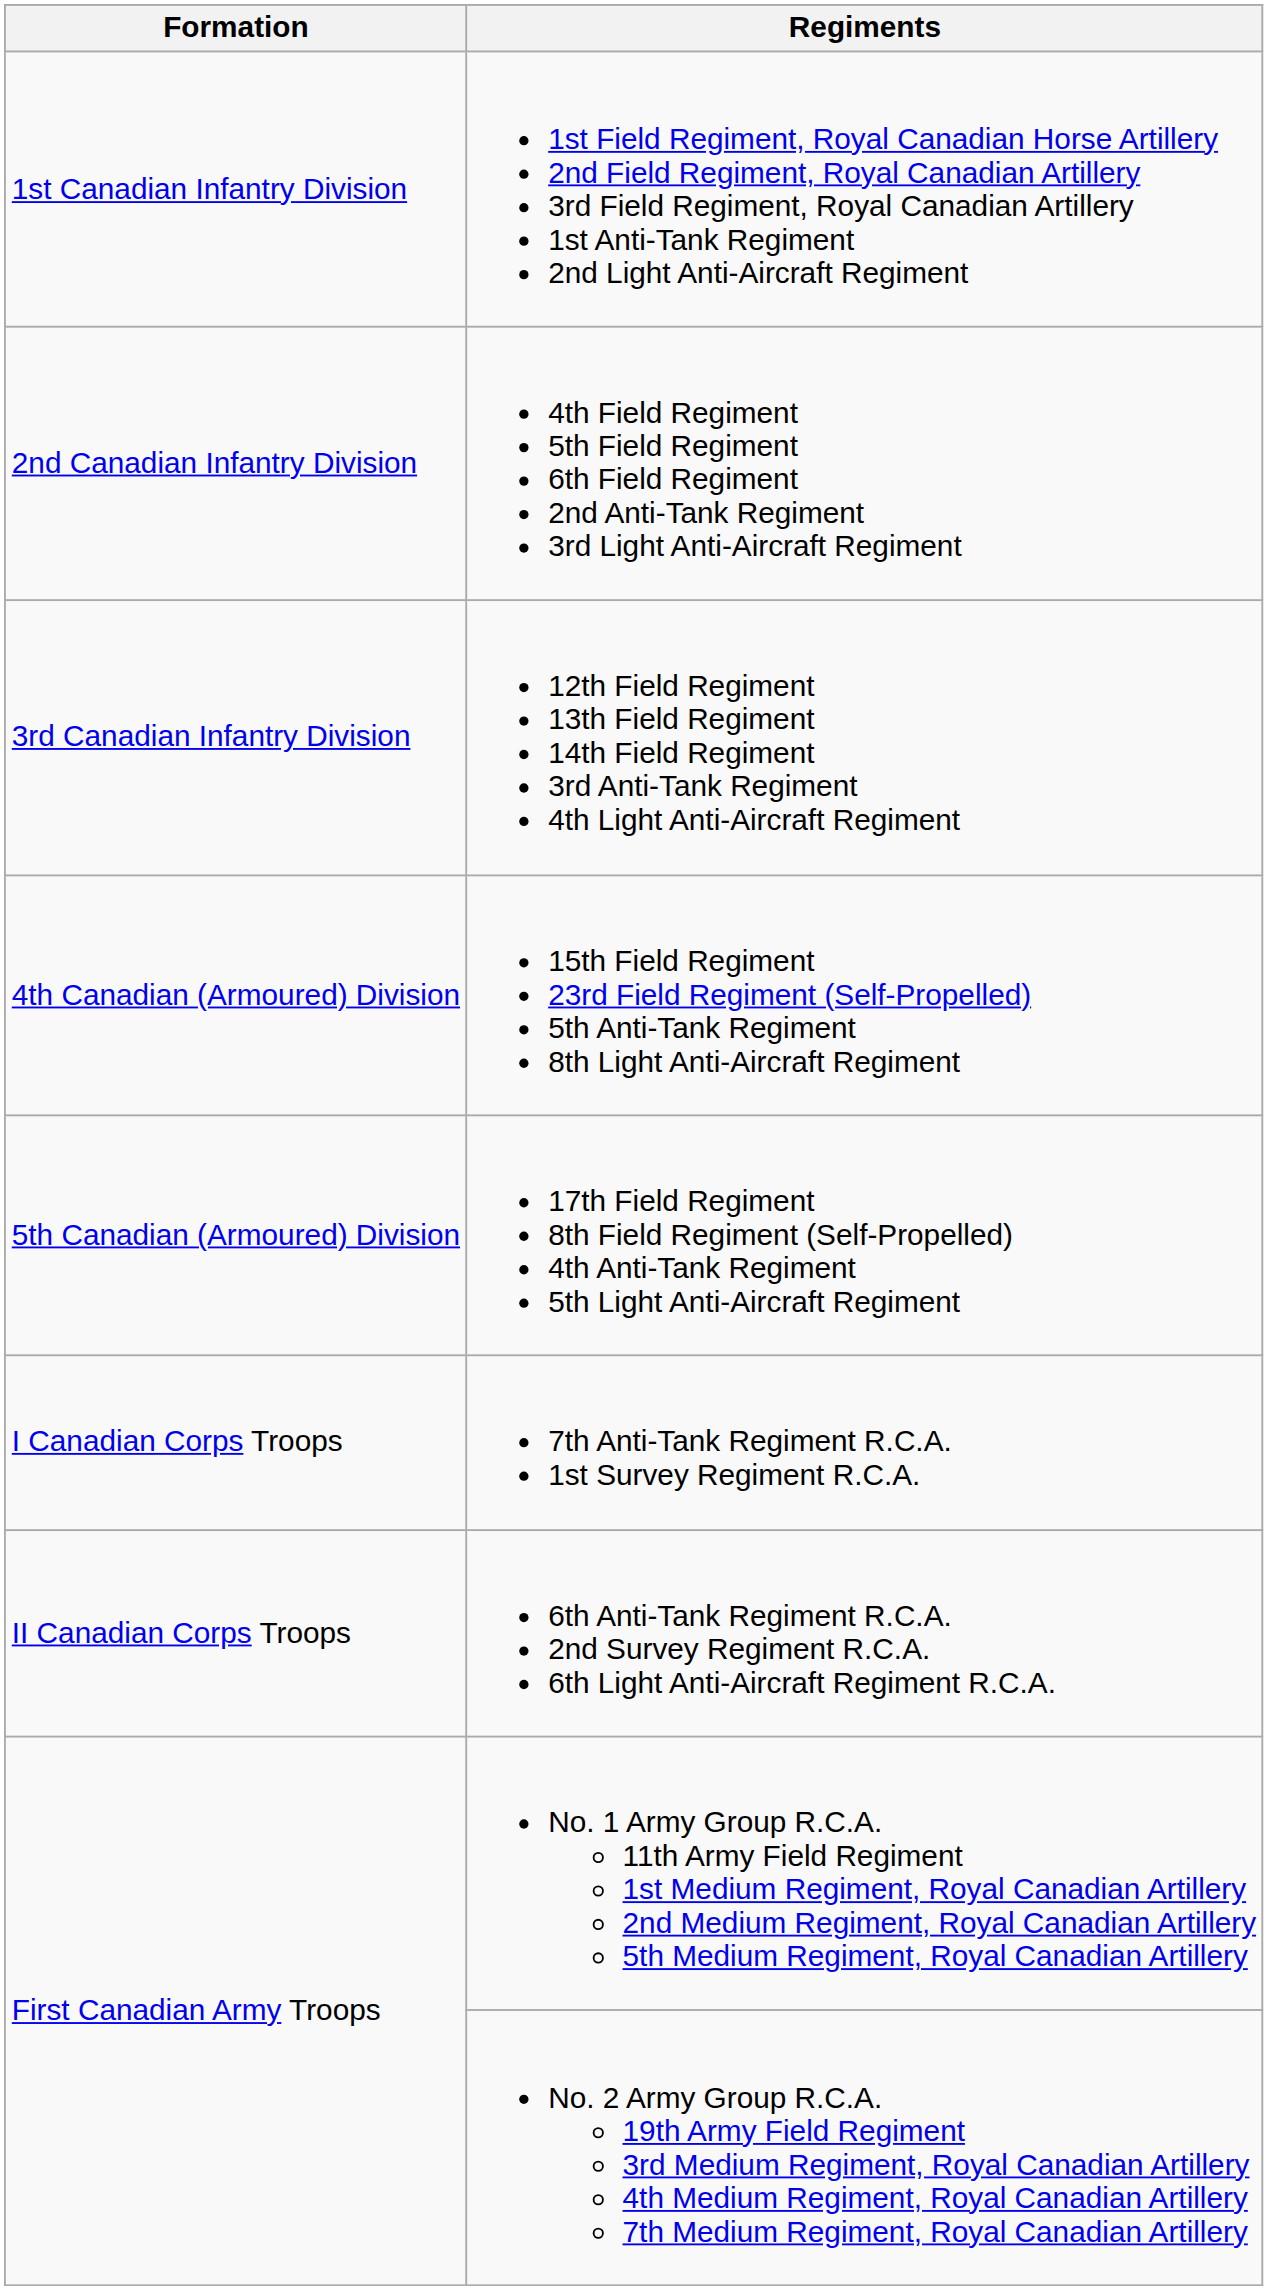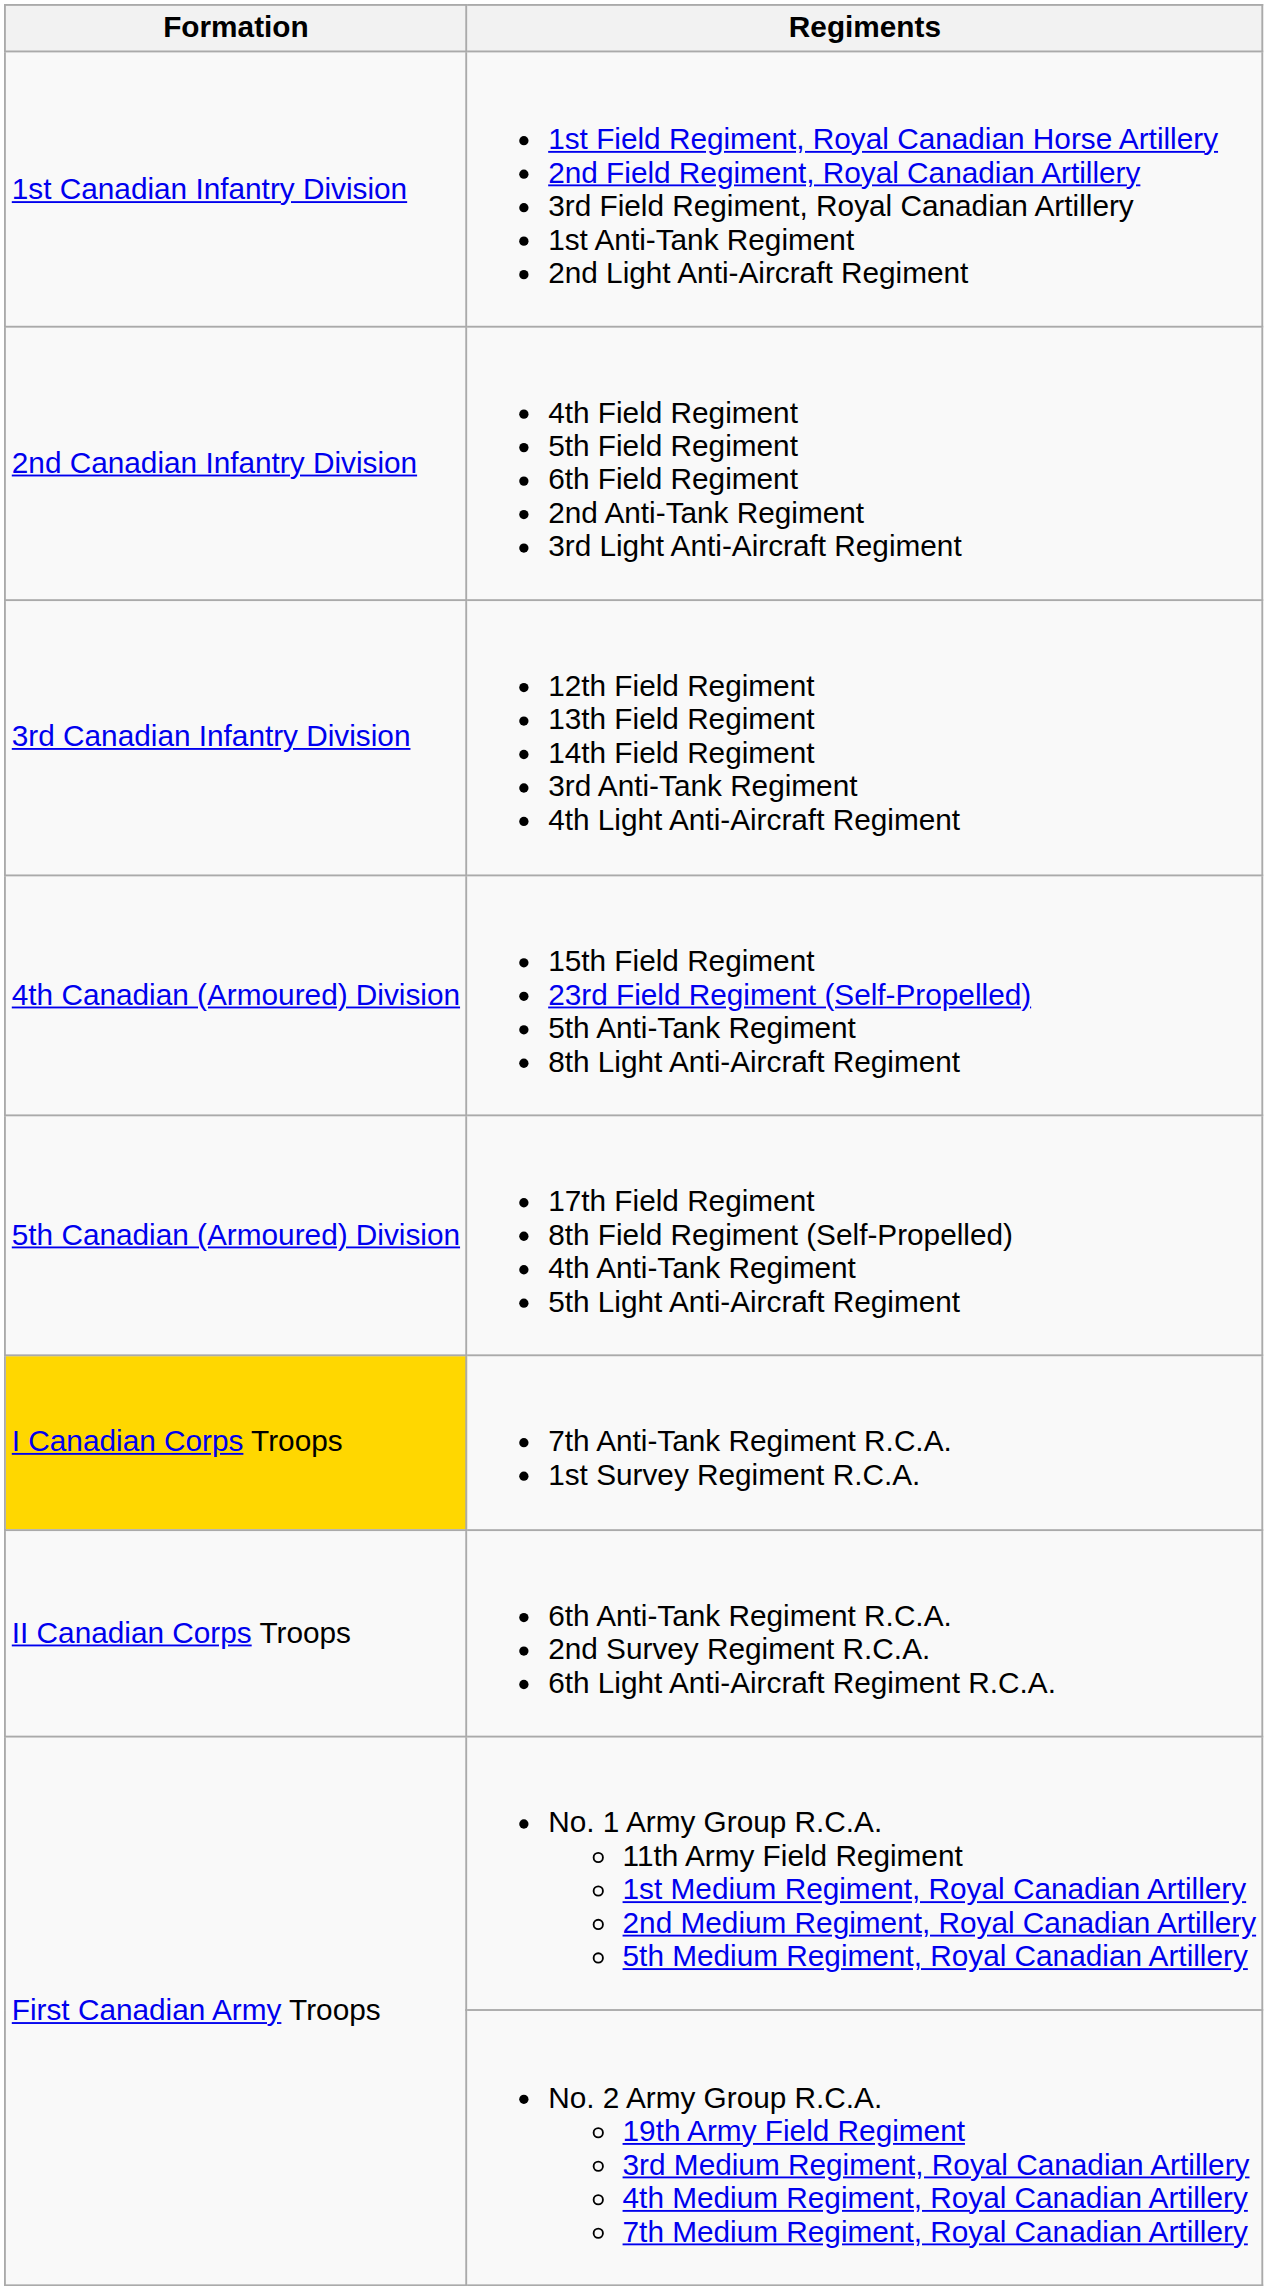7th Anti-Tank Regiment R.C.A. 1st Survey Regiment R.C.A. | Formation: no background -> gold background
